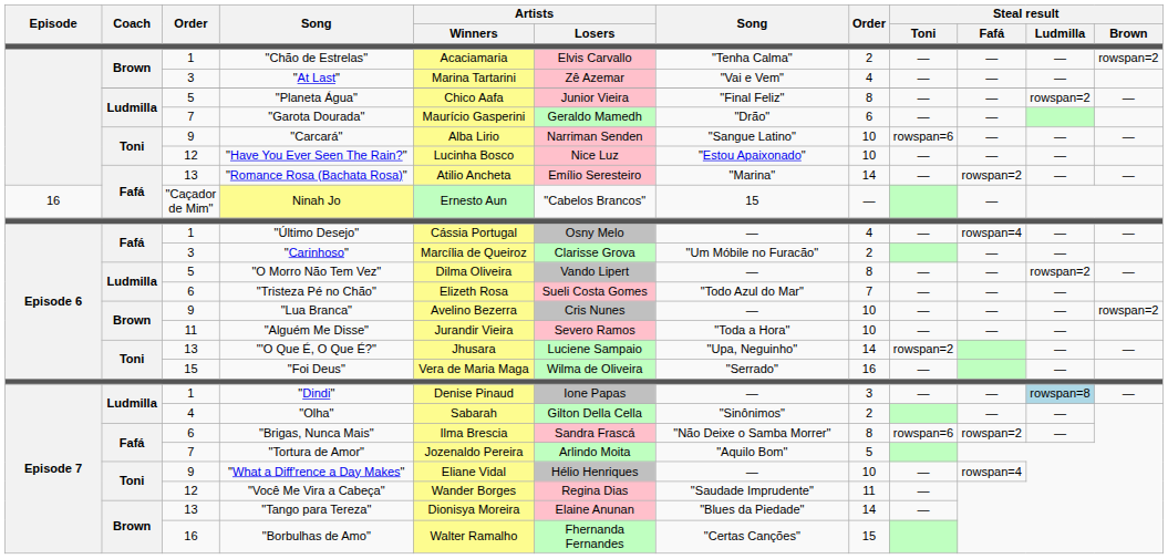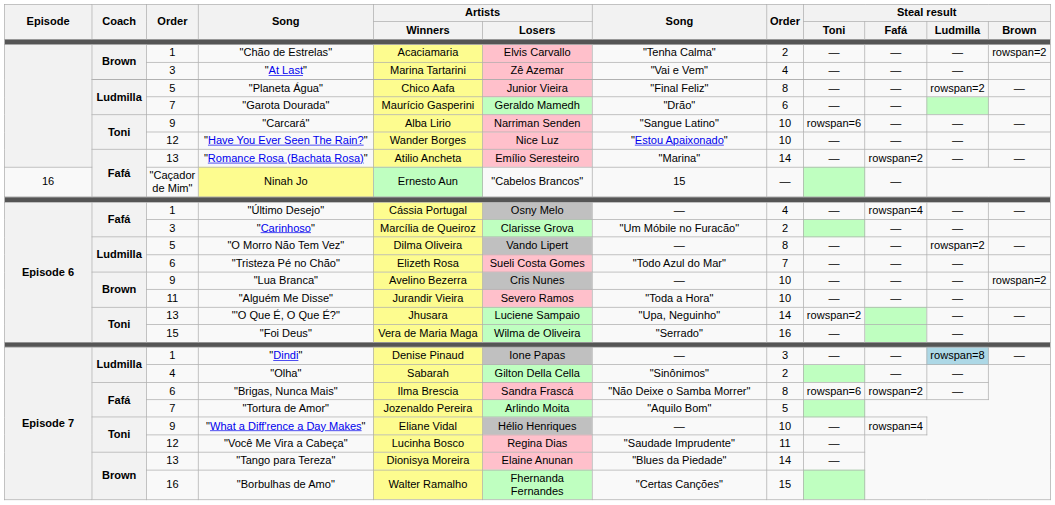"Have You Ever Seen The Rain?" | Artists / Winners: Lucinha Bosco -> Wander Borges
"Você Me Vira a Cabeça" | Artists / Winners: Wander Borges -> Lucinha Bosco
